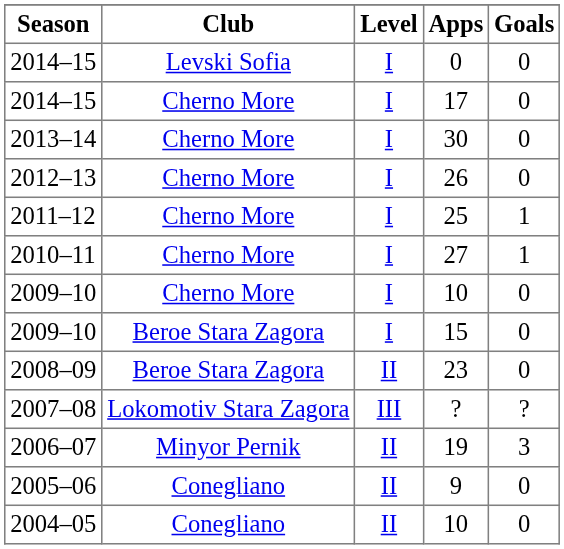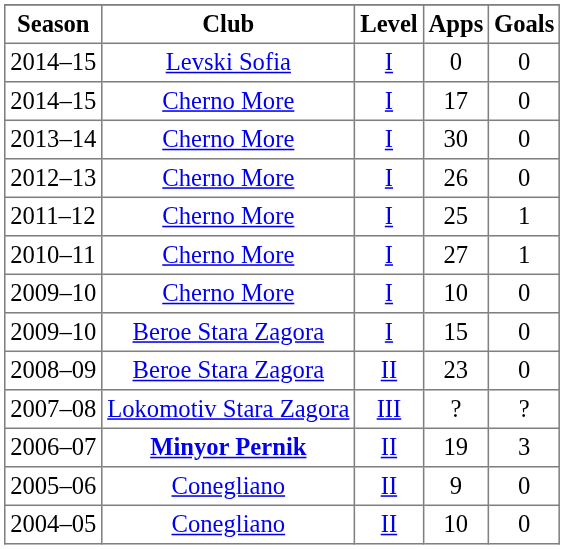19 | Club: normal -> bold
